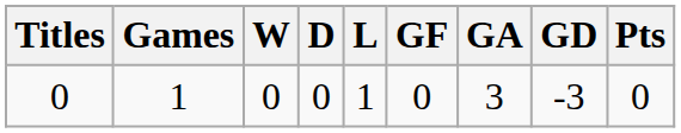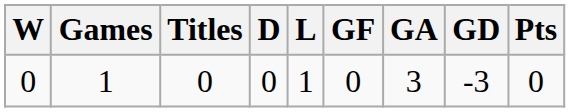columns swapped: Titles <-> W
